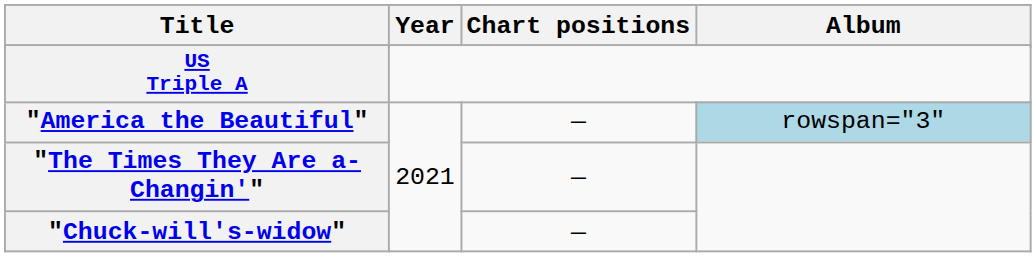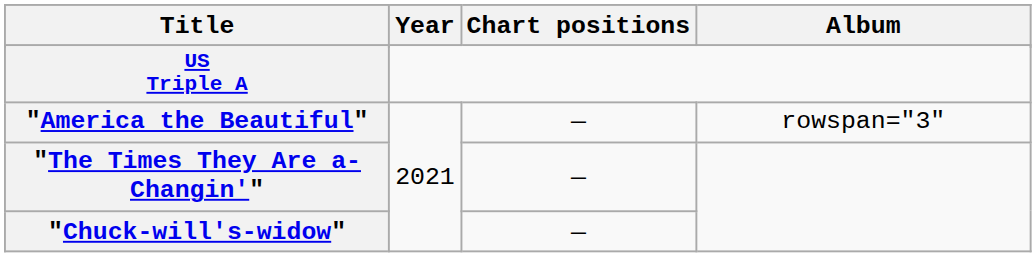"America the Beautiful" | Album: lightblue background -> no background
